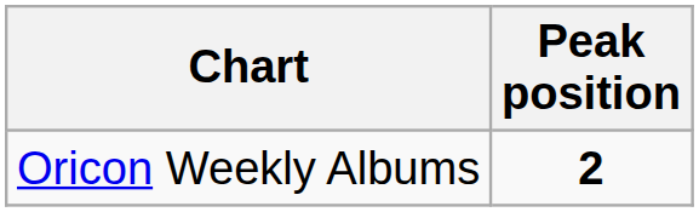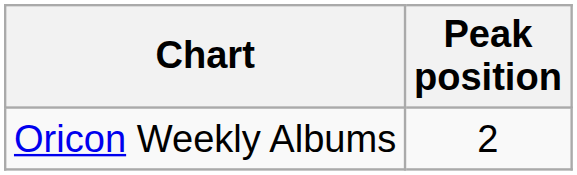Oricon Weekly Albums | Peak position: bold -> normal
